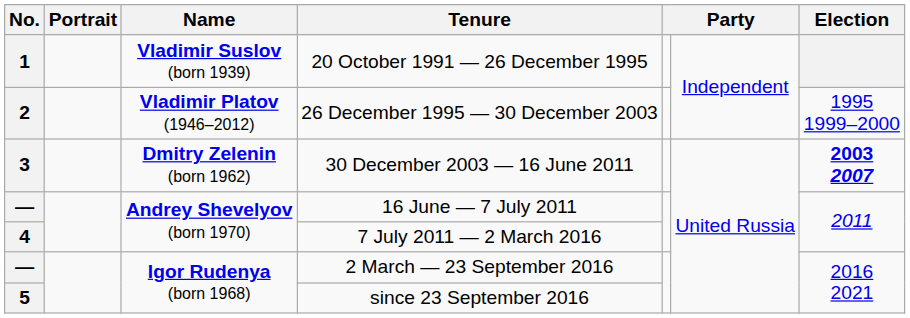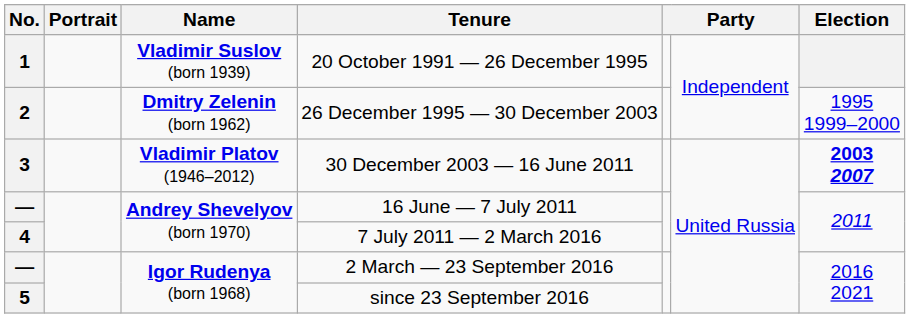26 December 1995 — 30 December 2003 | Name: Vladimir Platov (1946–2012) -> Dmitry Zelenin (born 1962)
30 December 2003 — 16 June 2011 | Name: Dmitry Zelenin (born 1962) -> Vladimir Platov (1946–2012)
